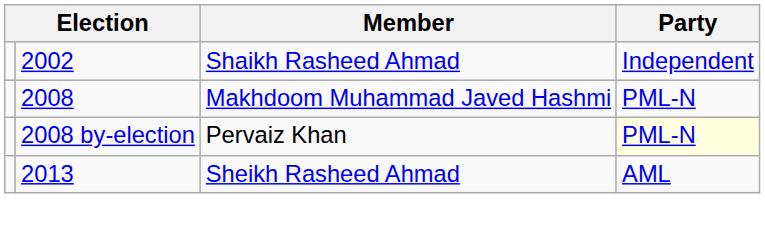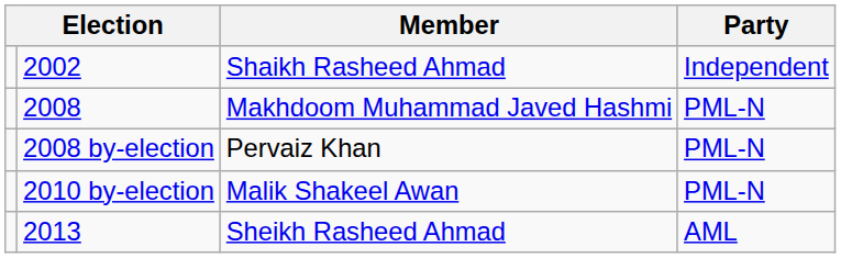Pervaiz Khan | Party: lightyellow background -> no background
+ row: 2010 by-election | Malik Shakeel Awan | PML-N
